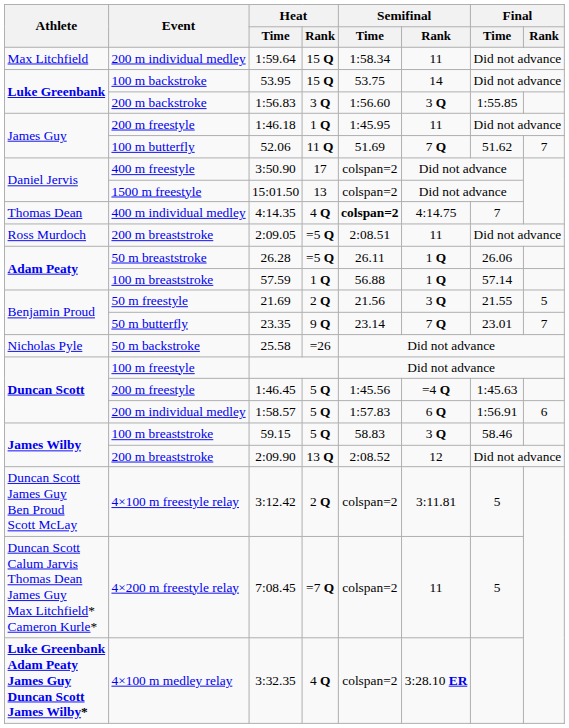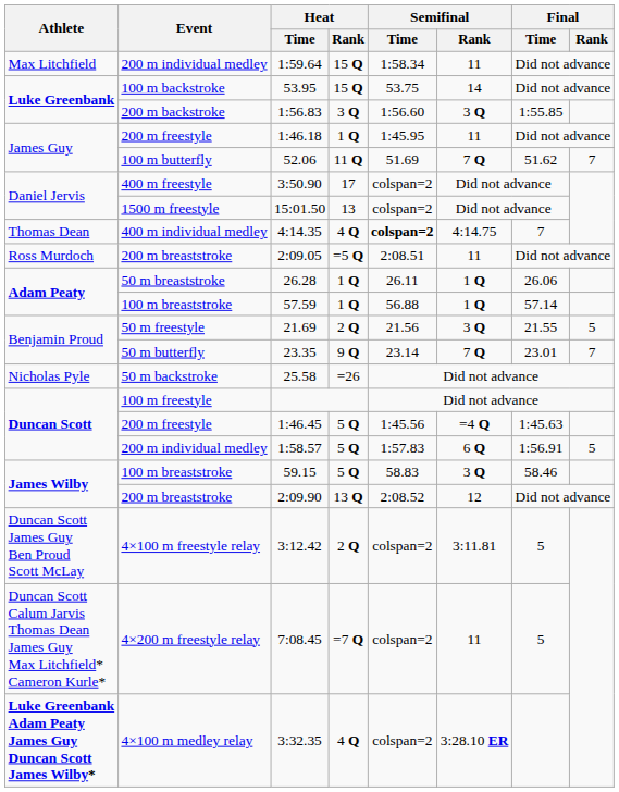26.28 | Heat / Rank: =5 Q -> 1 Q
1:58.57 | Final / Rank: 6 -> 5
